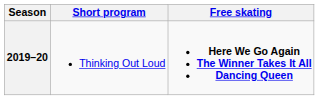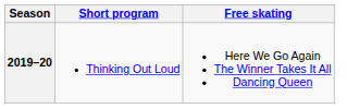row 2 | Free skating: bold -> normal
